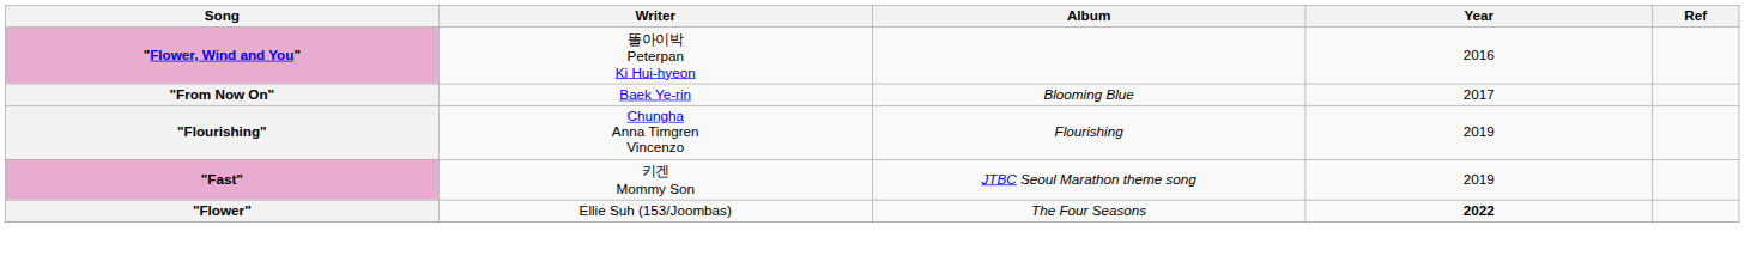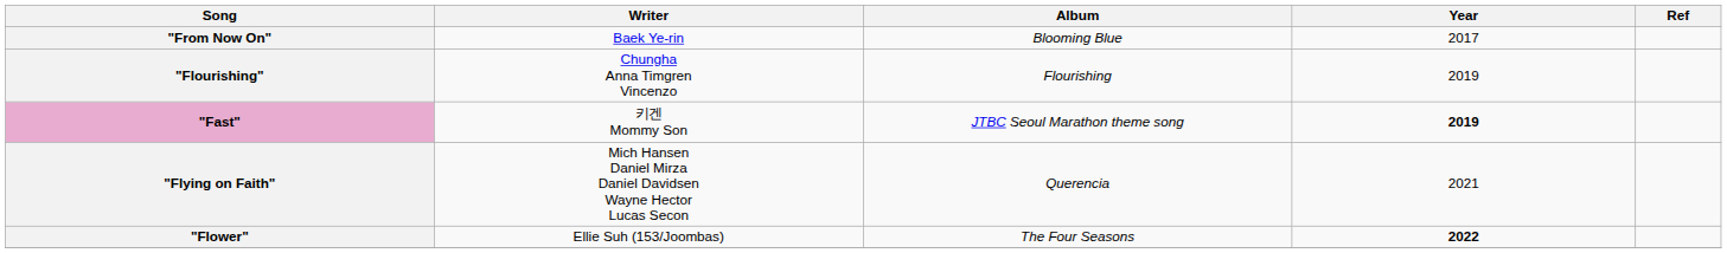- row: "Flower, Wind and You" | 똘아이박 Peterpan Ki Hui-hyeon | 2016
"Fast" | Year: normal -> bold
+ row: "Flying on Faith" | Mich Hansen Daniel Mirza Daniel Davidsen Wayne Hector Lucas Secon | Querencia | 2021
